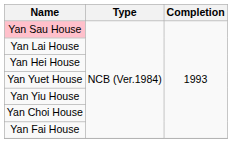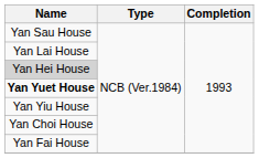Yan Sau House | Name: pink background -> no background
Yan Hei House | Name: no background -> lightgrey background
Yan Yuet House | Name: normal -> bold
